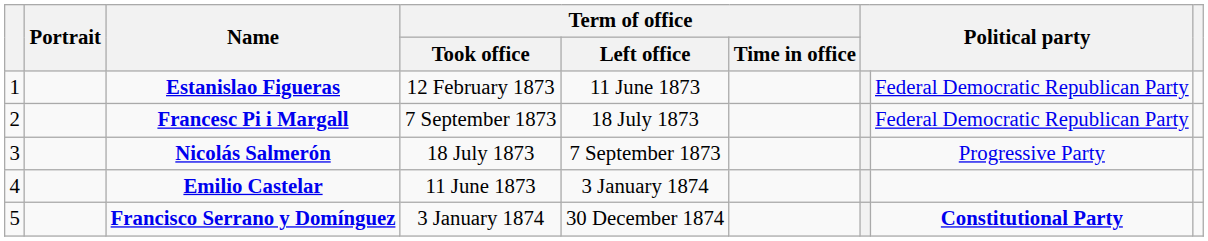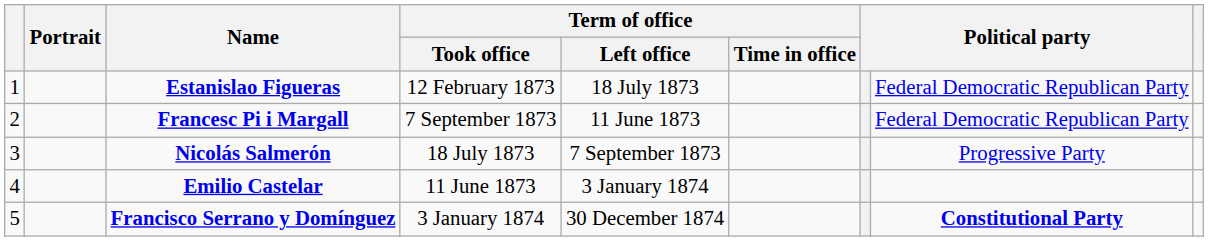Estanislao Figueras | Term of office / Left office: 11 June 1873 -> 18 July 1873
Francesc Pi i Margall | Term of office / Left office: 18 July 1873 -> 11 June 1873
